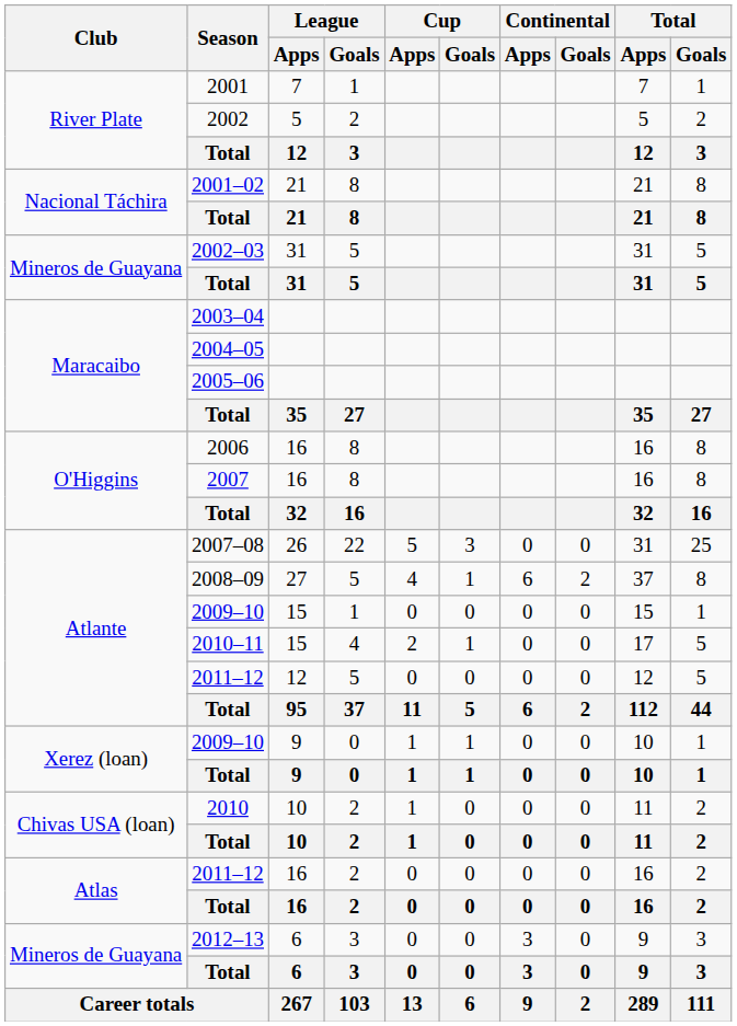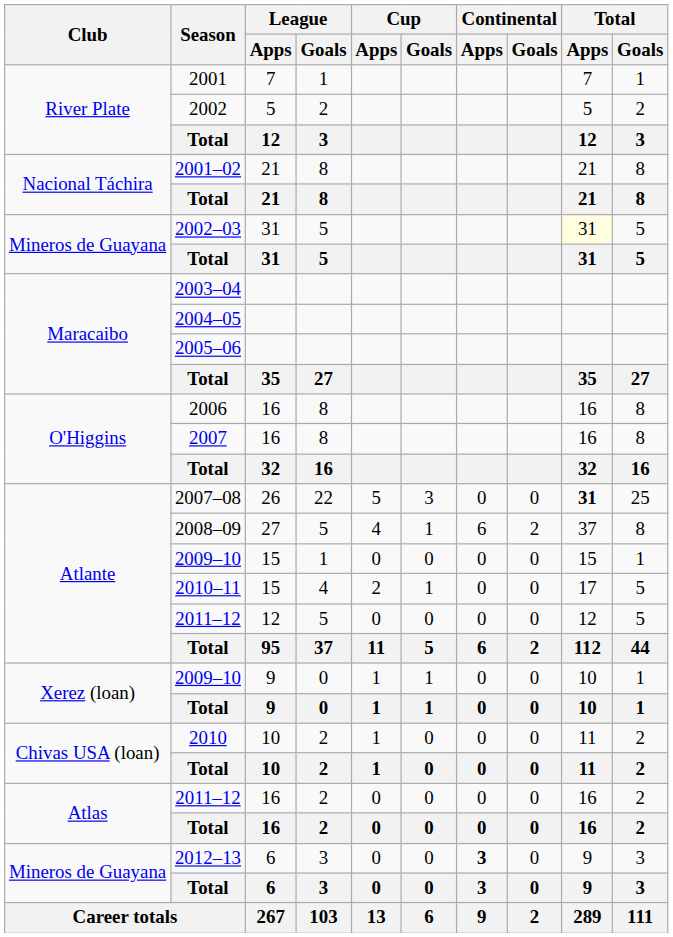2002–03 | Total / Apps: no background -> lightyellow background
2007–08 | Total / Apps: normal -> bold
2012–13 | Continental / Apps: normal -> bold
